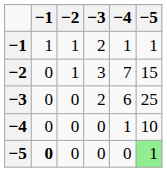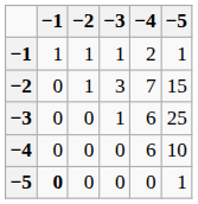row 2 | −3: 2 -> 1
row 2 | −4: 1 -> 2
row 4 | −3: 2 -> 1
row 5 | −4: 1 -> 6
row 6 | −5: lightgreen background -> no background
